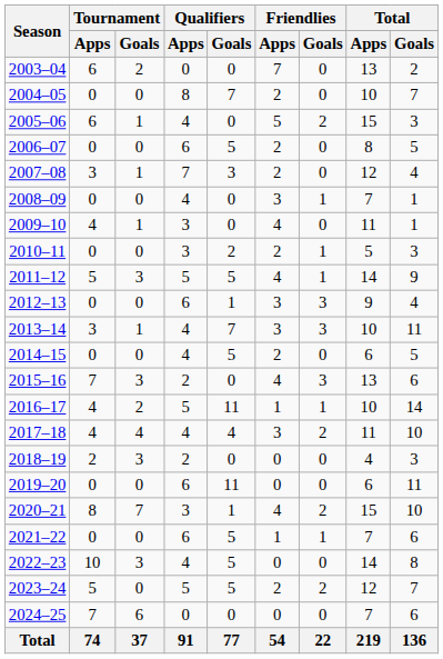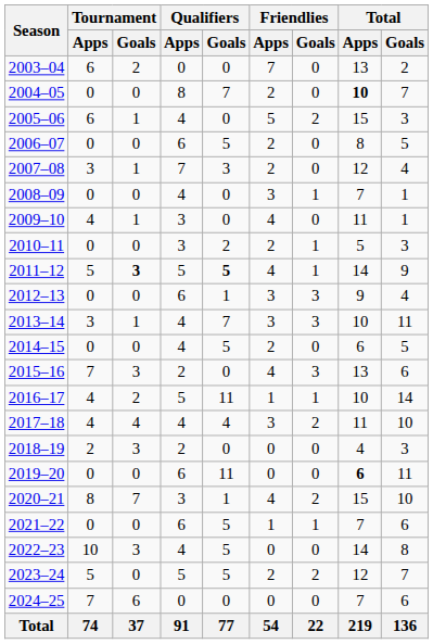2004–05 | Total / Apps: normal -> bold
2011–12 | Tournament / Goals: normal -> bold
2011–12 | Qualifiers / Goals: normal -> bold
2019–20 | Total / Apps: normal -> bold
